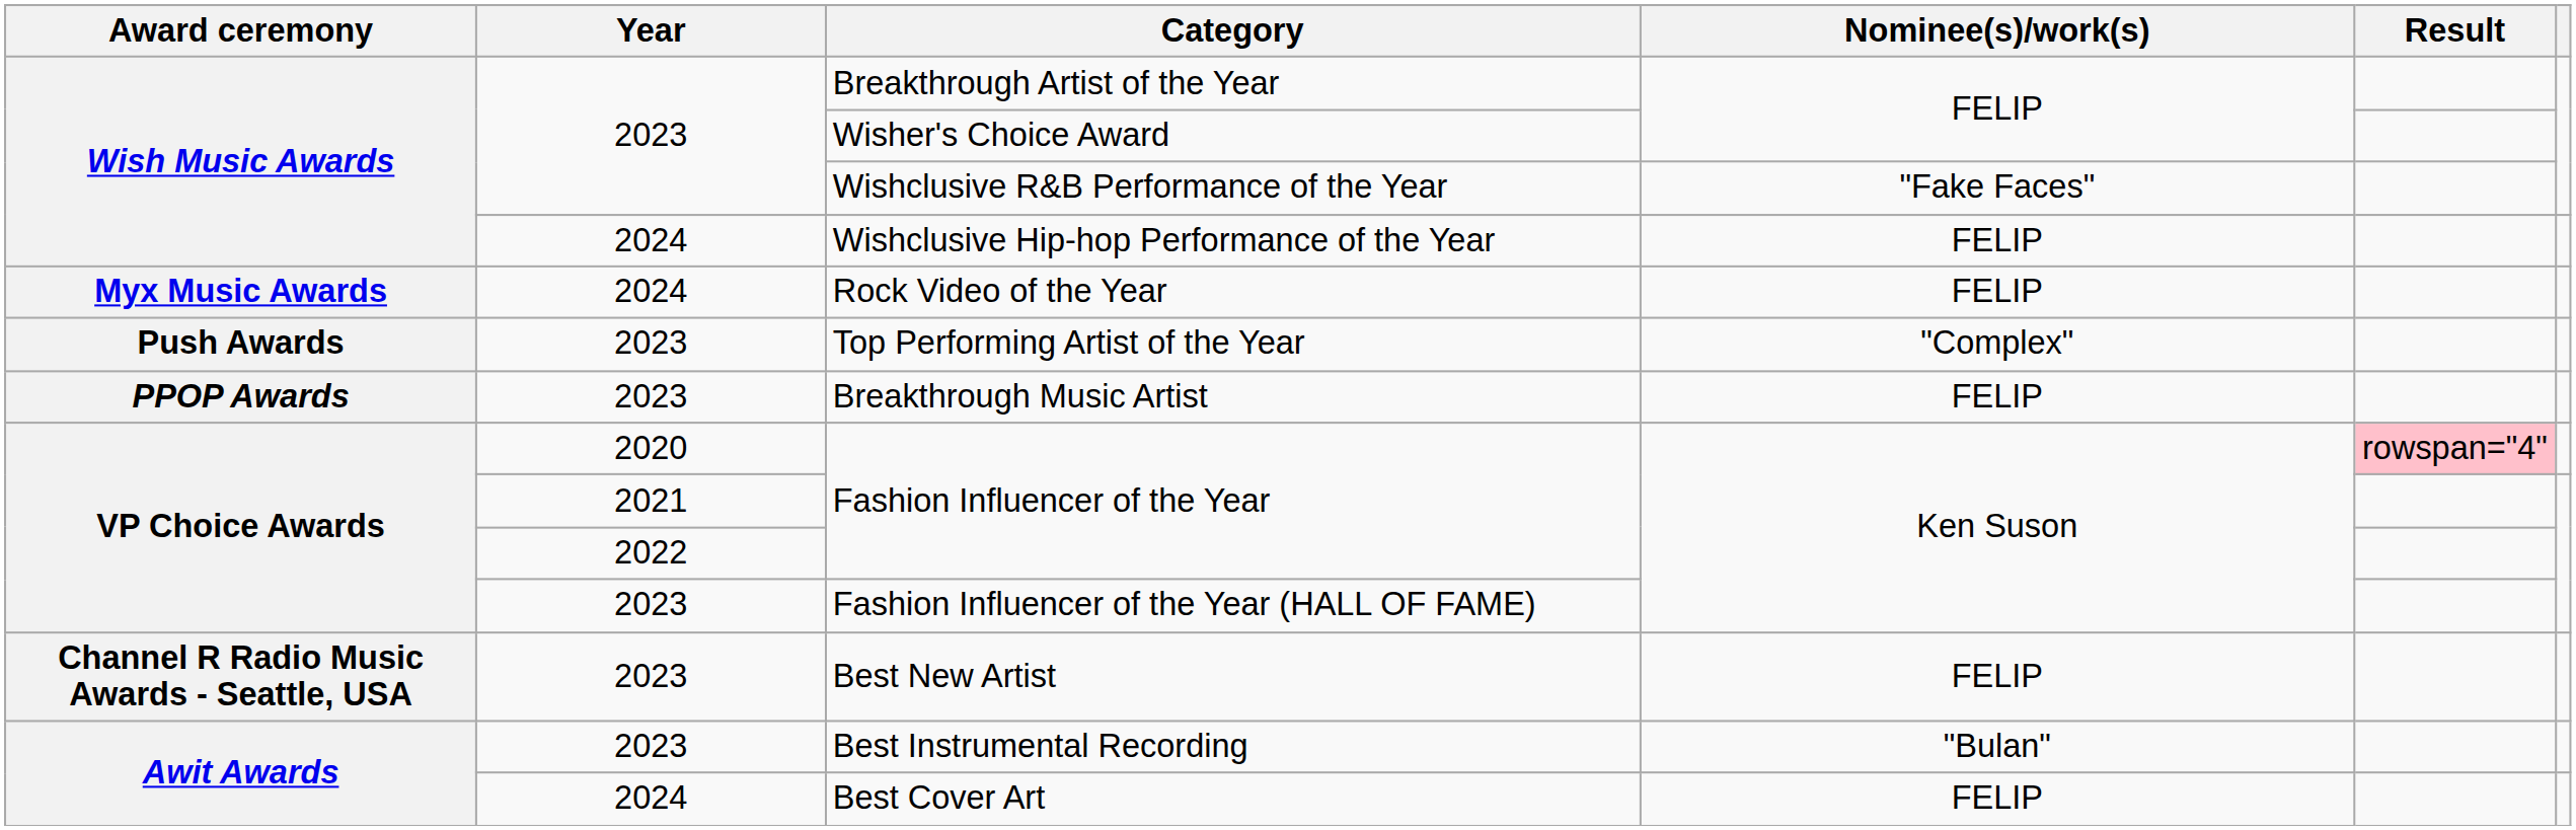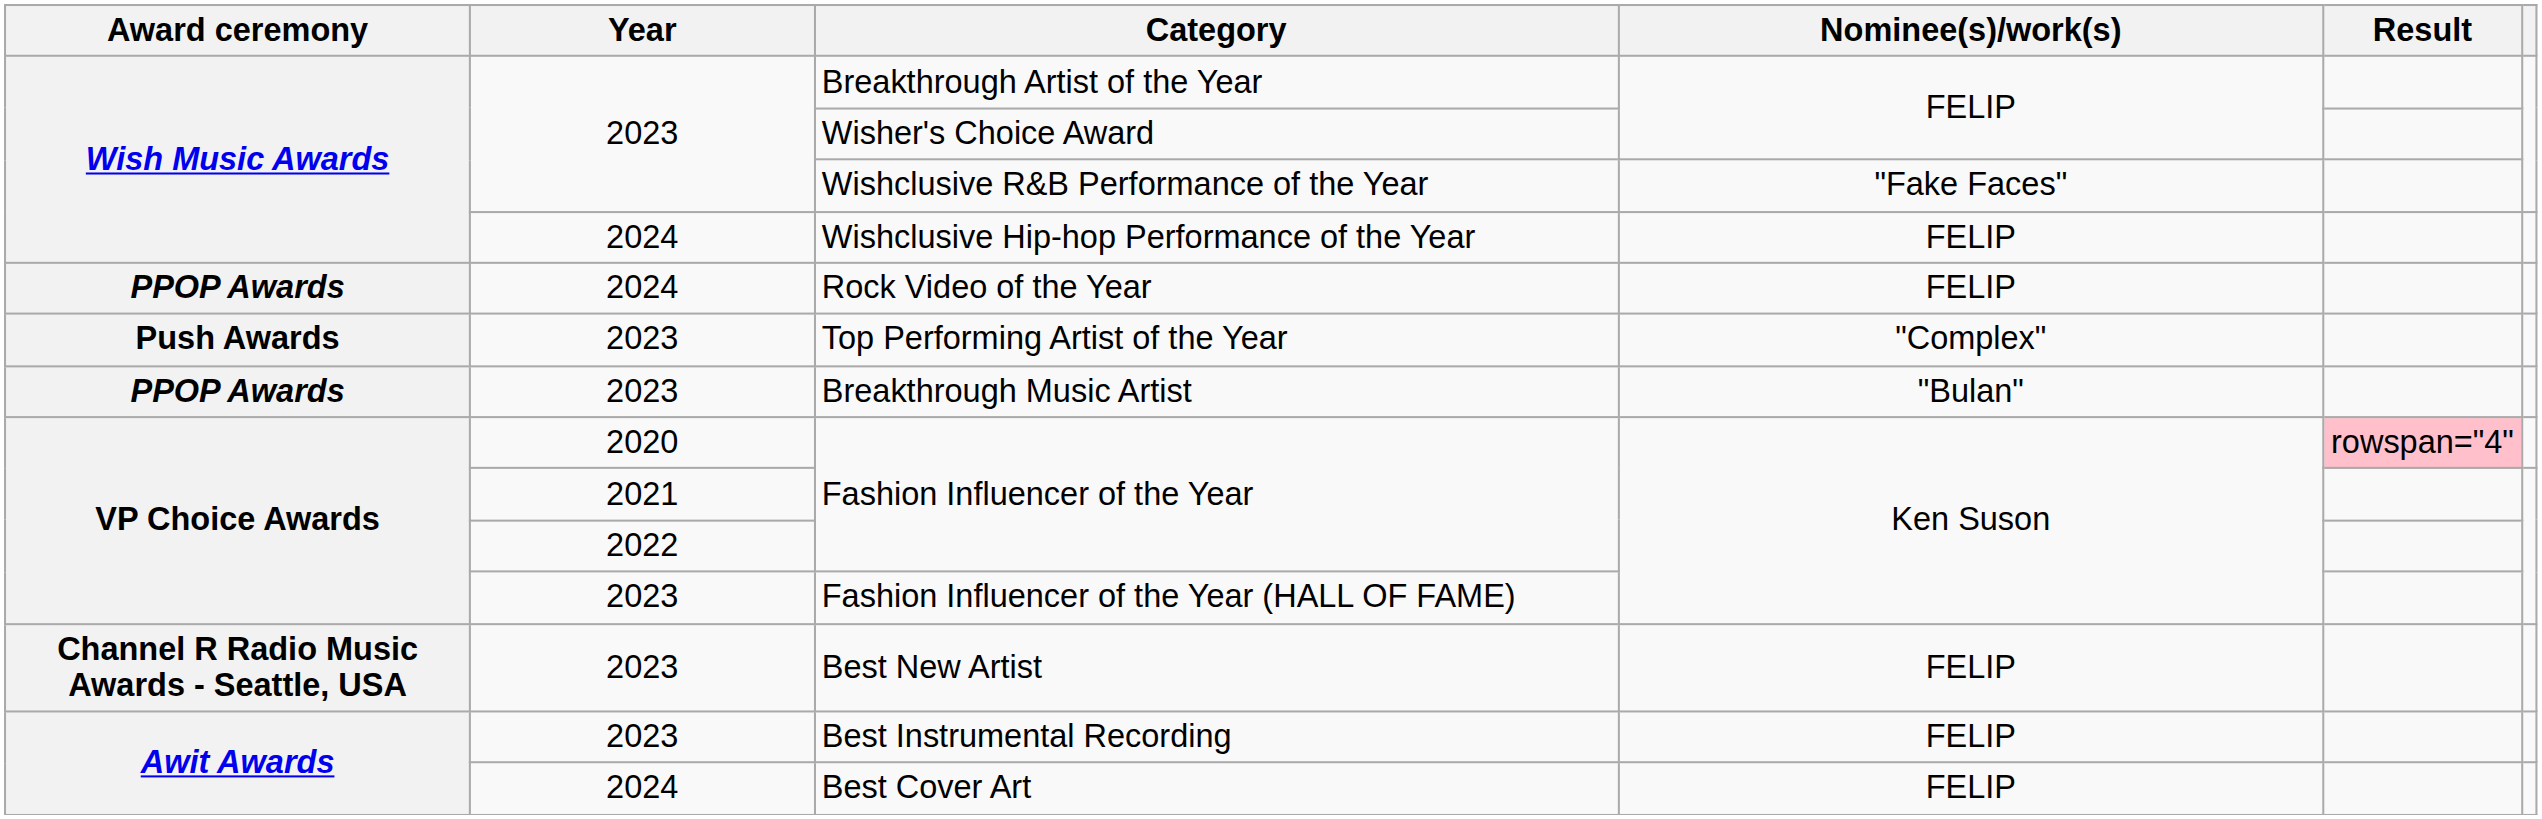Rock Video of the Year | Award ceremony: Myx Music Awards -> PPOP Awards
Breakthrough Music Artist | Nominee(s)/work(s): FELIP -> "Bulan"
Best Instrumental Recording | Nominee(s)/work(s): "Bulan" -> FELIP
